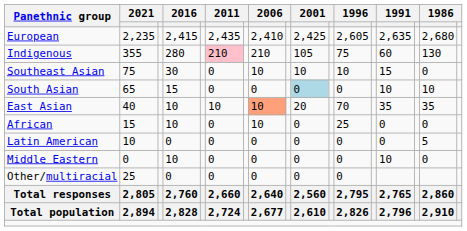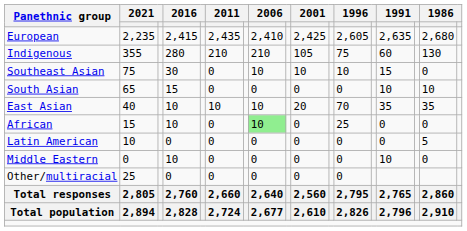Indigenous | column 6: pink background -> no background
South Asian | column 10: lightblue background -> no background
East Asian | column 8: lightsalmon background -> no background
African | column 8: no background -> lightgreen background
